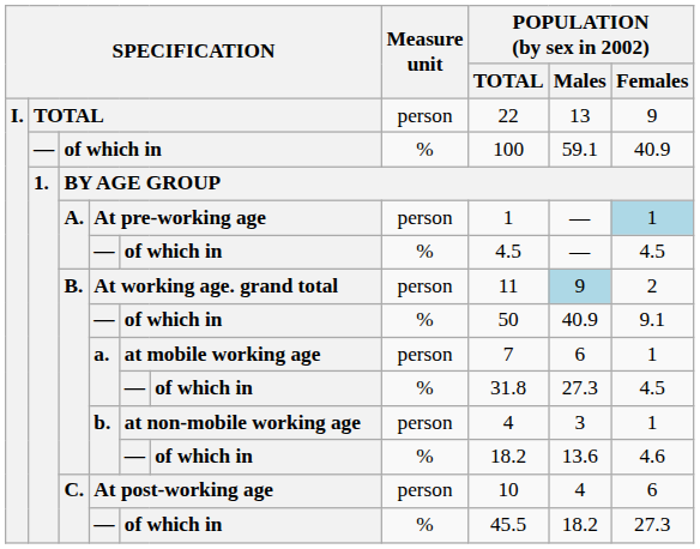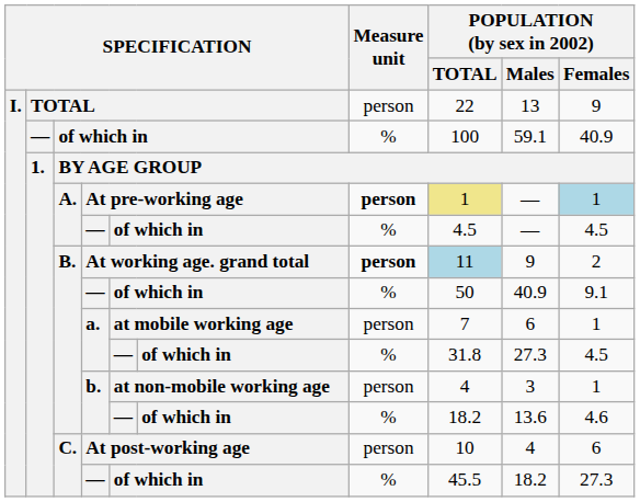At pre-working age | Measure unit: normal -> bold
At pre-working age | POPULATION (by sex in 2002) / TOTAL: no background -> khaki background
At working age. grand total | Measure unit: normal -> bold
At working age. grand total | POPULATION (by sex in 2002) / TOTAL: no background -> lightblue background
At working age. grand total | POPULATION (by sex in 2002) / Males: lightblue background -> no background
